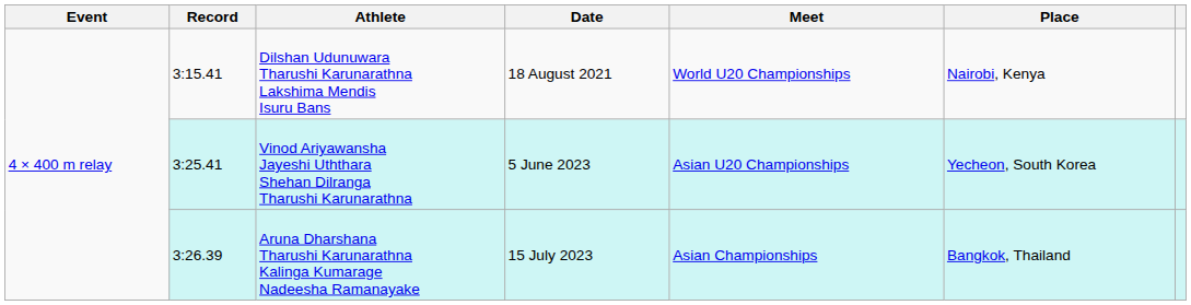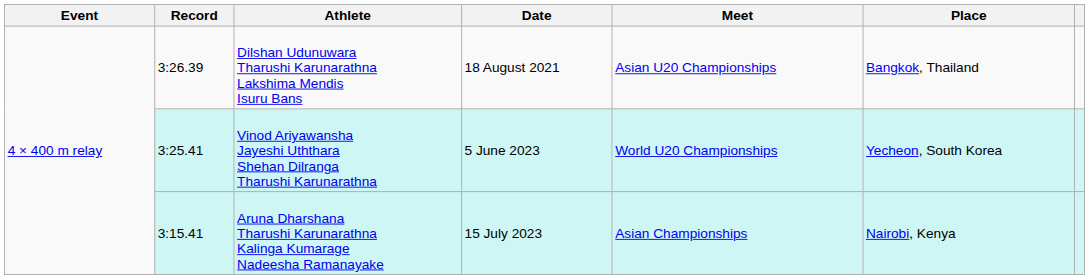row 2 | Record: 3:15.41 -> 3:26.39
row 2 | Meet: World U20 Championships -> Asian U20 Championships
row 2 | Place: Nairobi, Kenya -> Bangkok, Thailand
row 3 | Meet: Asian U20 Championships -> World U20 Championships
row 4 | Record: 3:26.39 -> 3:15.41
row 4 | Place: Bangkok, Thailand -> Nairobi, Kenya
